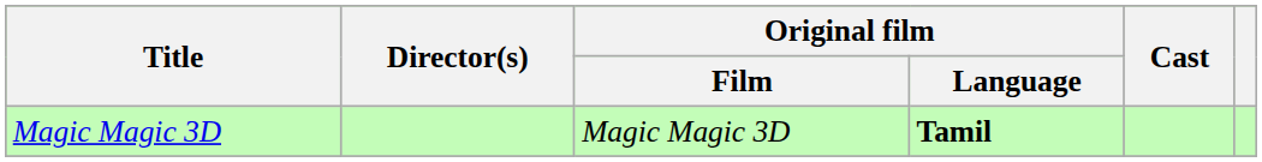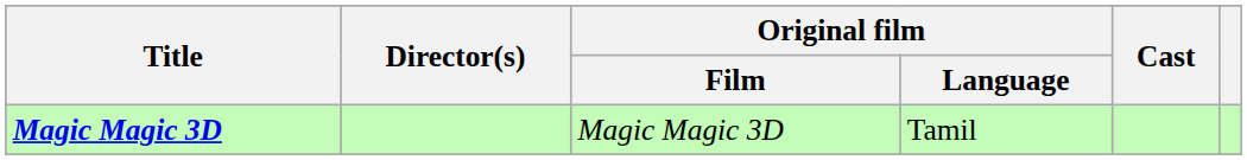row 3 | Title: normal -> bold
row 3 | Original film / Language: bold -> normal
